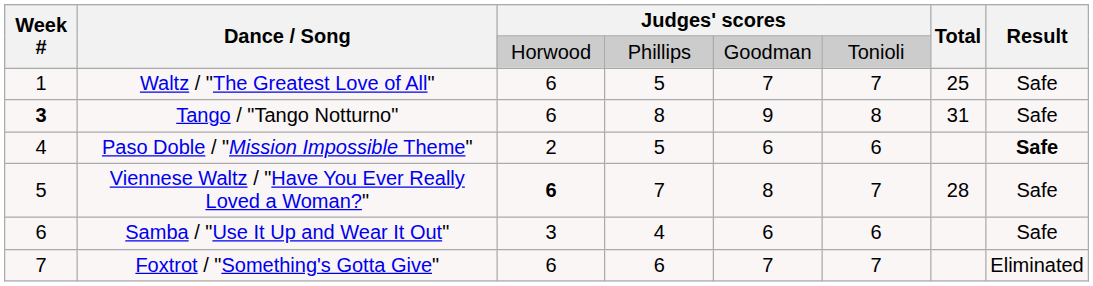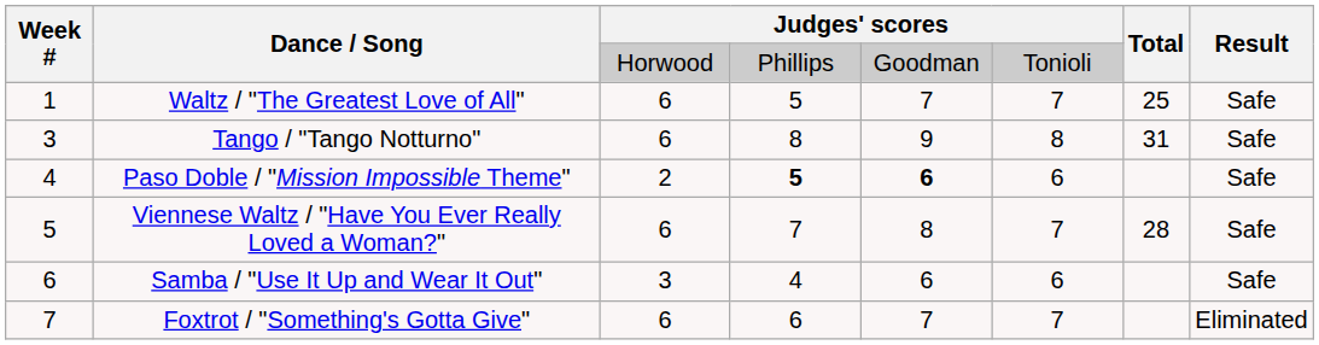Tango / "Tango Notturno" | Week #: bold -> normal
Paso Doble / "Mission Impossible Theme" | column 4: normal -> bold
Paso Doble / "Mission Impossible Theme" | column 5: normal -> bold
Paso Doble / "Mission Impossible Theme" | Result: bold -> normal
Viennese Waltz / "Have You Ever Really Loved a Woman?" | column 3: bold -> normal
